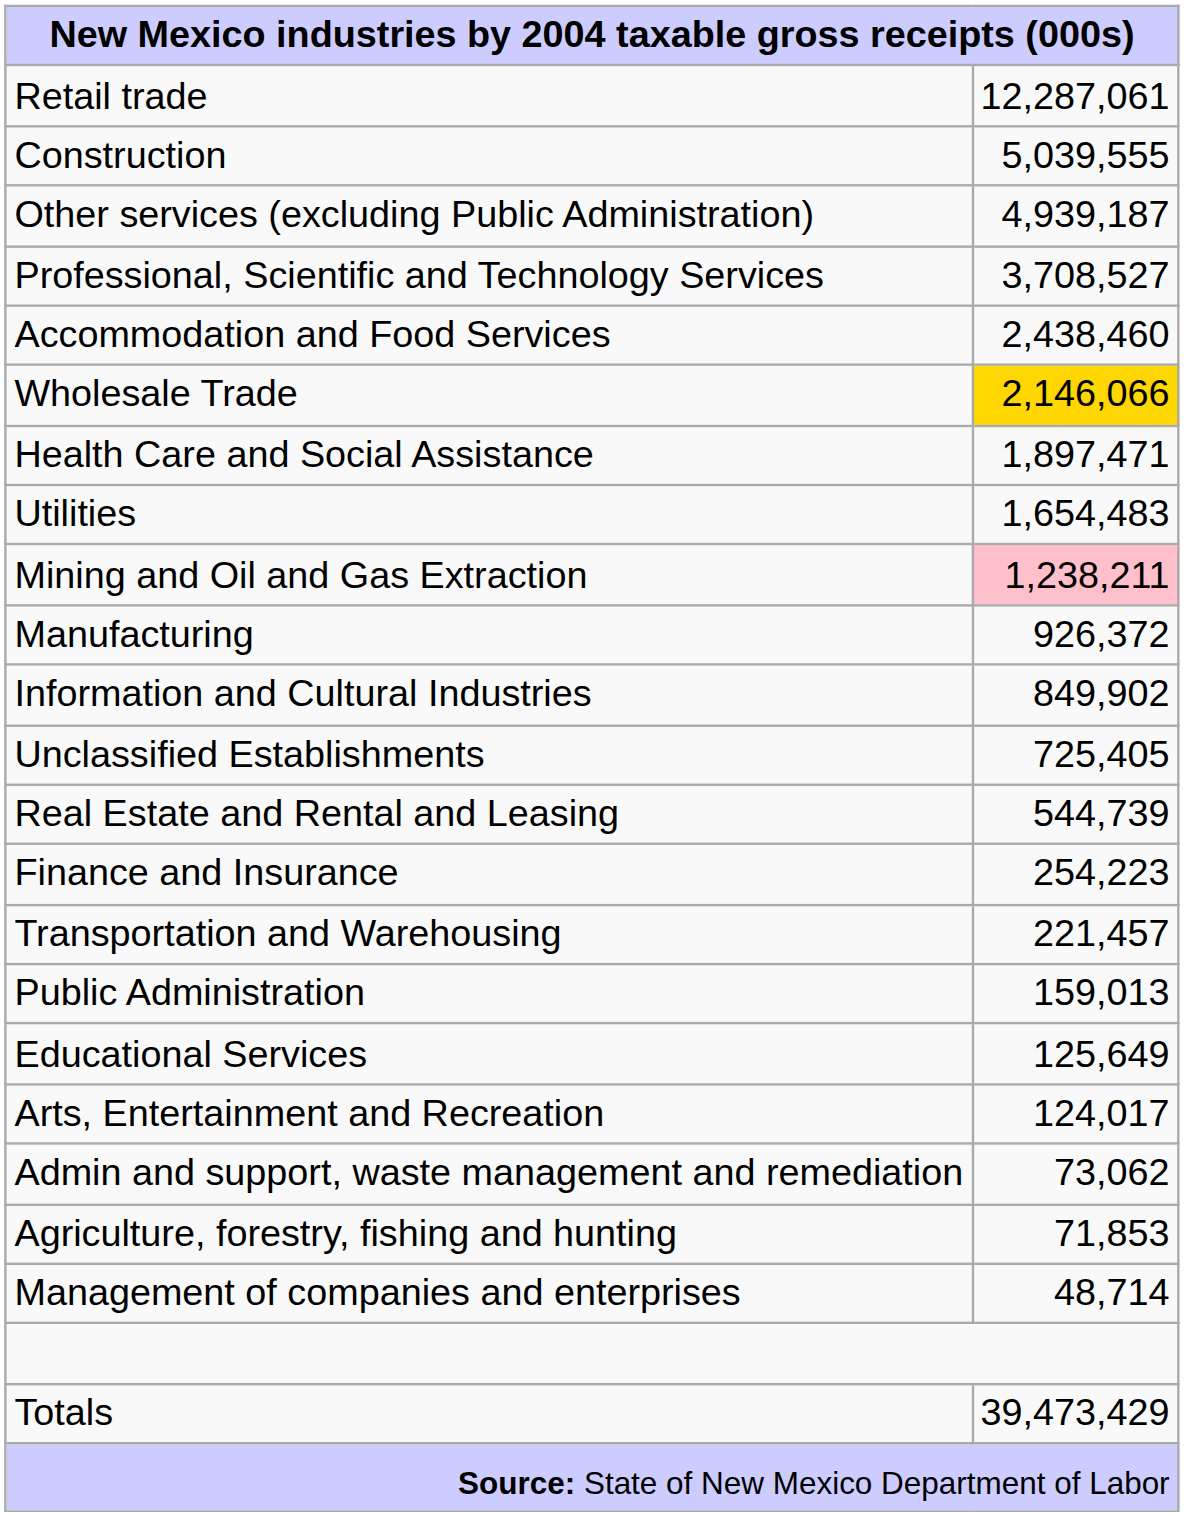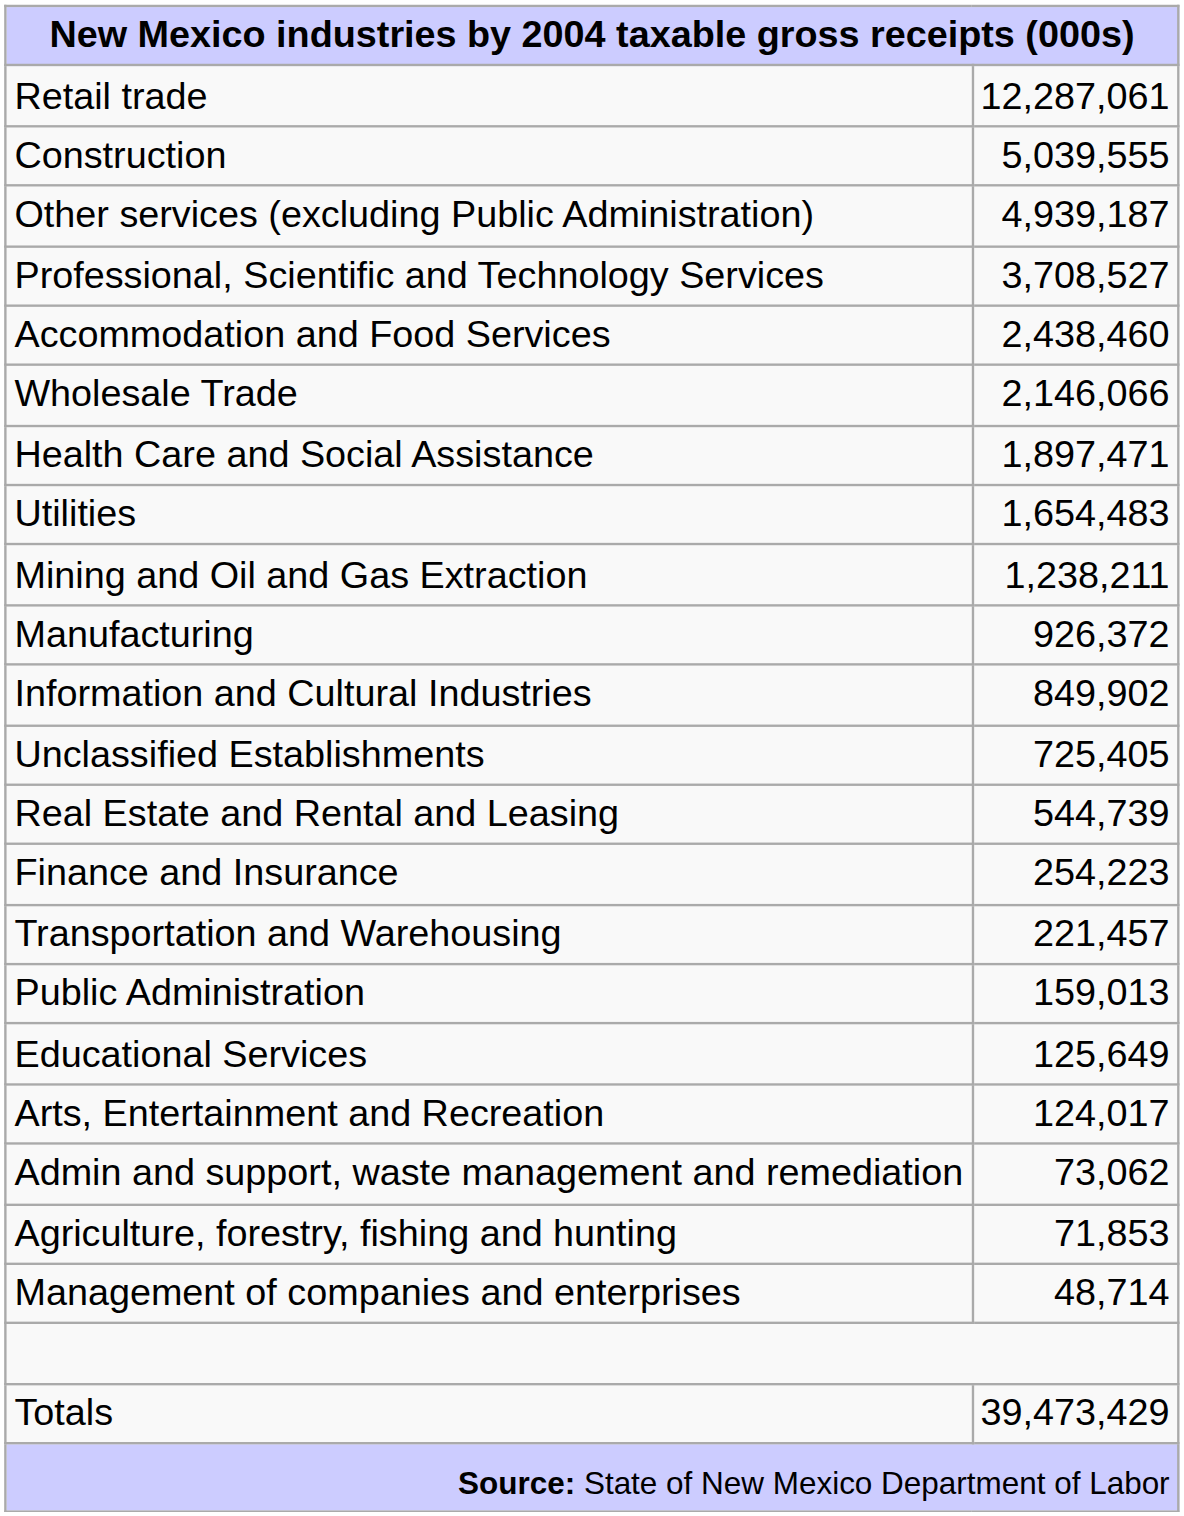Wholesale Trade | column 2: gold background -> no background
Mining and Oil and Gas Extraction | column 2: pink background -> no background
